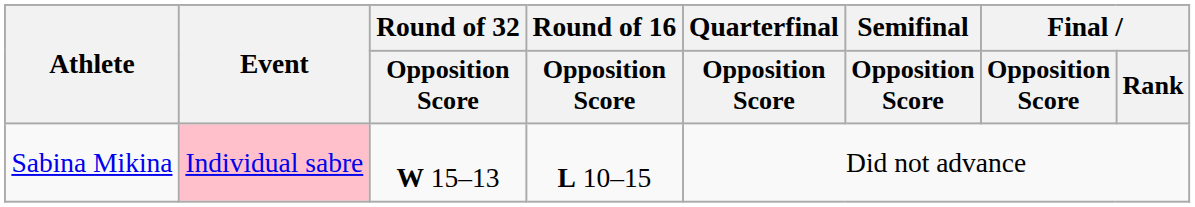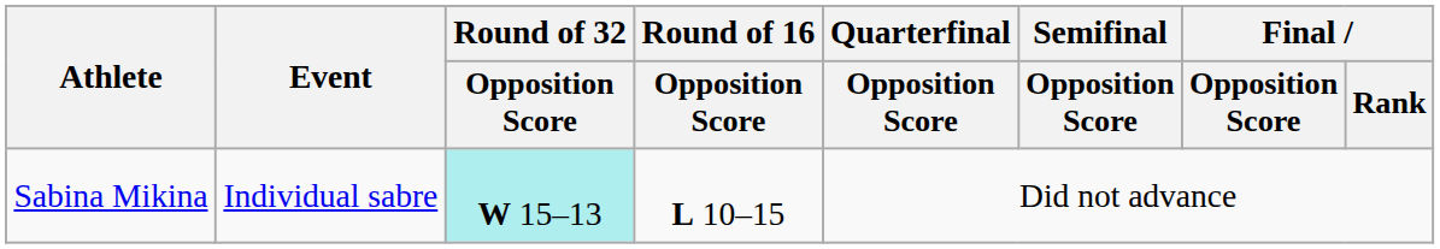Sabina Mikina | Event: pink background -> no background
Sabina Mikina | Round of 32 / Opposition Score: no background -> paleturquoise background
